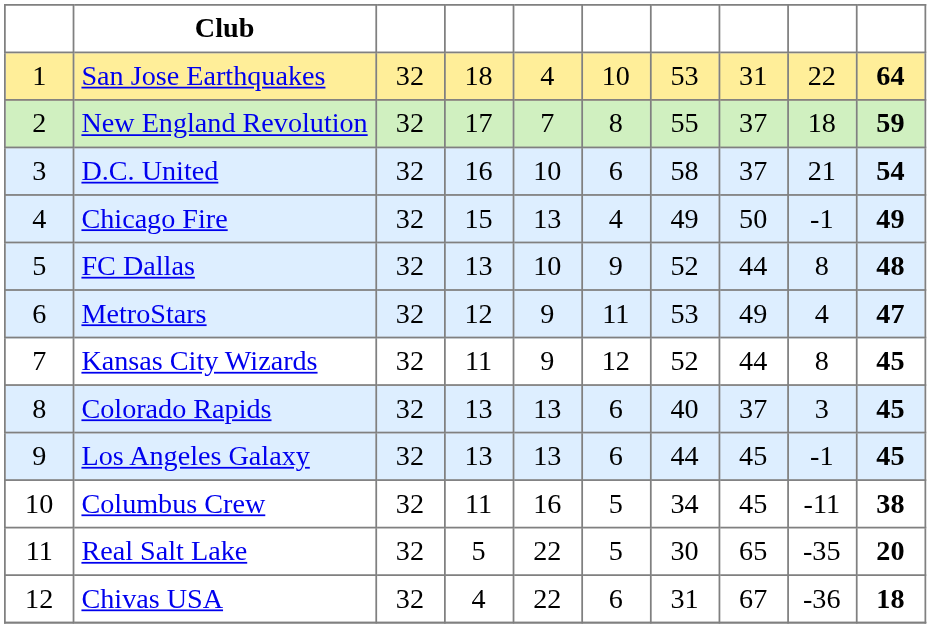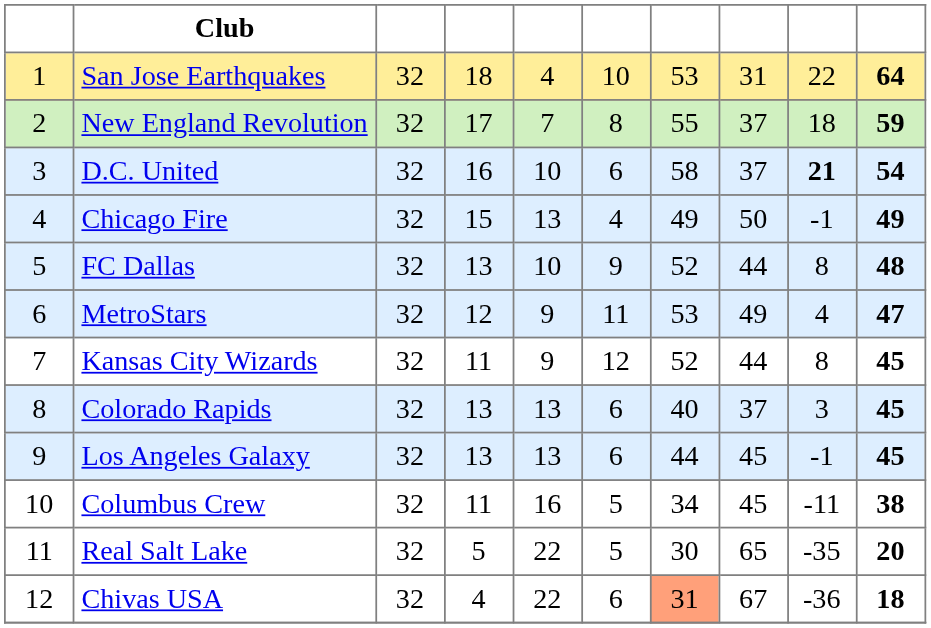D.C. United | column 9: normal -> bold
Chivas USA | column 7: no background -> lightsalmon background
